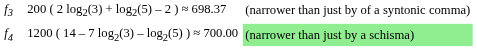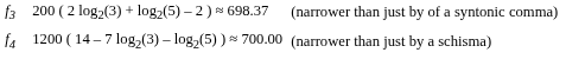1200 ( 14 – 7 log2(3) – log2(5) ) ≈ 700.00 | column 3: lightgreen background -> no background
